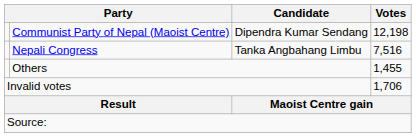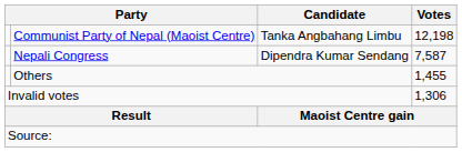Communist Party of Nepal (Maoist Centre) | Candidate: Dipendra Kumar Sendang -> Tanka Angbahang Limbu
Nepali Congress | Candidate: Tanka Angbahang Limbu -> Dipendra Kumar Sendang
Nepali Congress | Votes: 7,516 -> 7,587
Invalid votes | Votes: 1,706 -> 1,306
